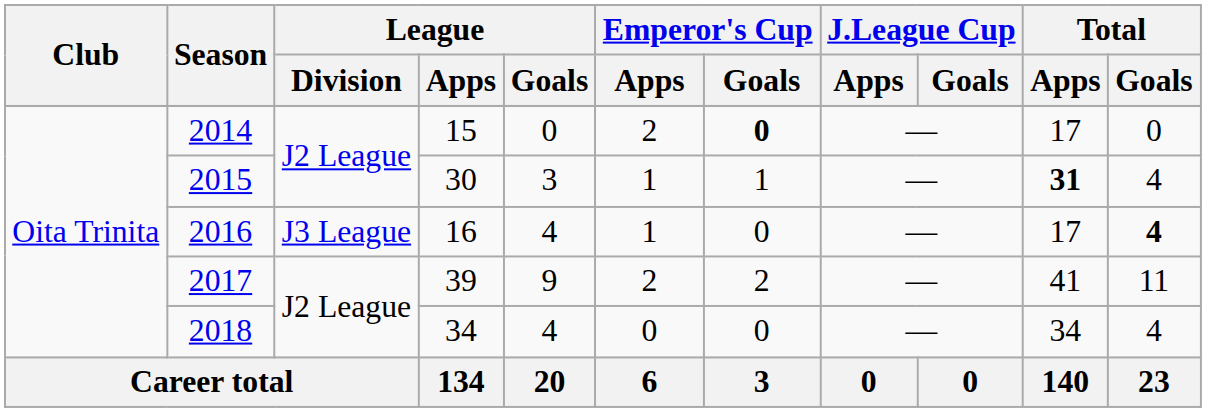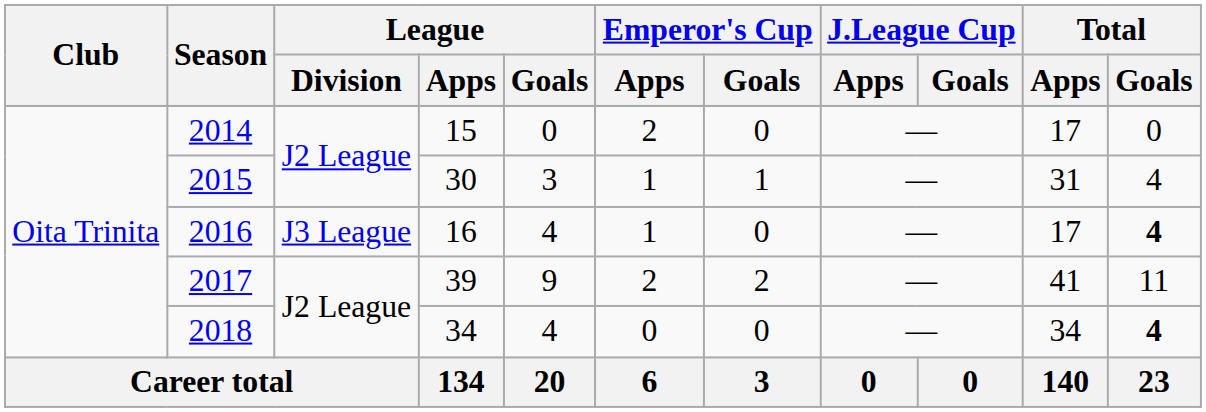2014 | Emperor's Cup / Goals: bold -> normal
2015 | Total / Apps: bold -> normal
2018 | Total / Goals: normal -> bold
